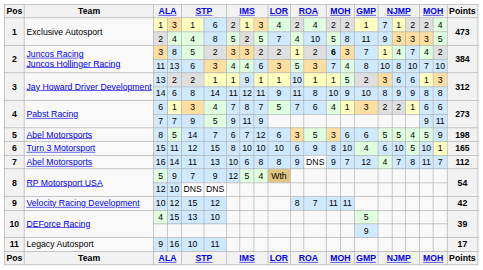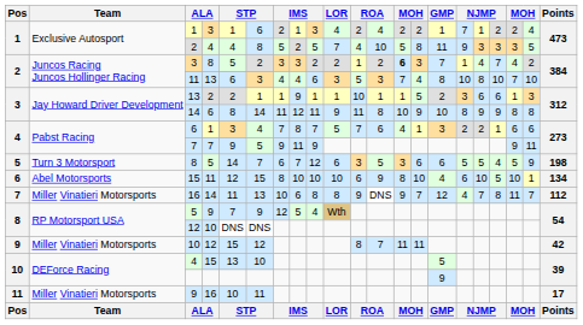row 10 | Team: Abel Motorsports -> Turn 3 Motorsport
row 11 | Team: Turn 3 Motorsport -> Abel Motorsports
row 11 | Points: 165 -> 134
row 12 | Team: Abel Motorsports -> Miller Vinatieri Motorsports
row 15 | Team: Velocity Racing Development -> Miller Vinatieri Motorsports
row 18 | Team: Legacy Autosport -> Miller Vinatieri Motorsports
